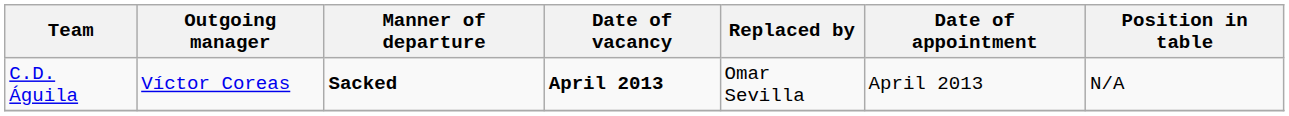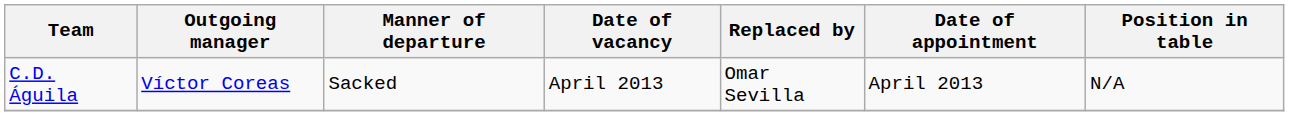C.D. Águila | Manner of departure: bold -> normal
C.D. Águila | Date of vacancy: bold -> normal
